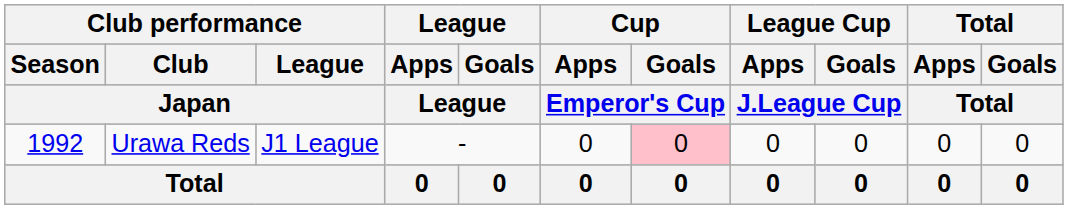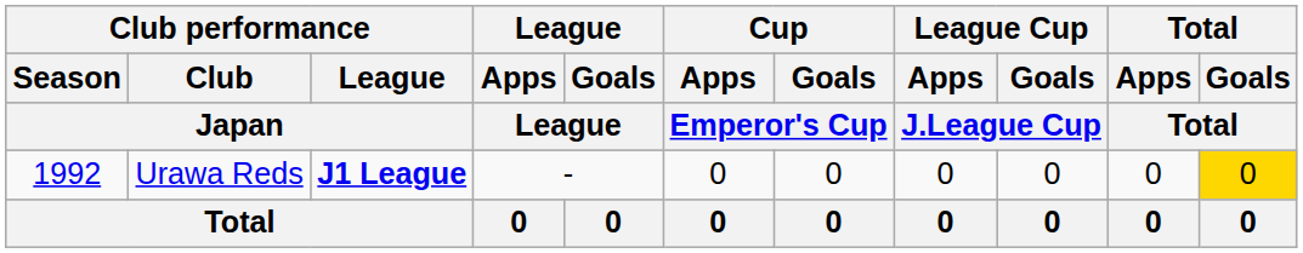Urawa Reds | Club performance / League / Japan: normal -> bold
Urawa Reds | Cup / Goals / Emperor's Cup: pink background -> no background
Urawa Reds | Total / Goals / Total: no background -> gold background
